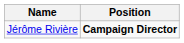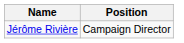Jérôme Rivière | Position: bold -> normal
